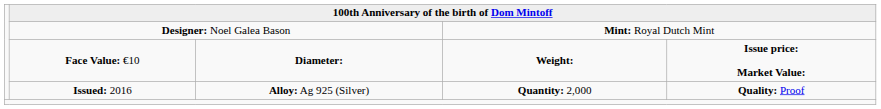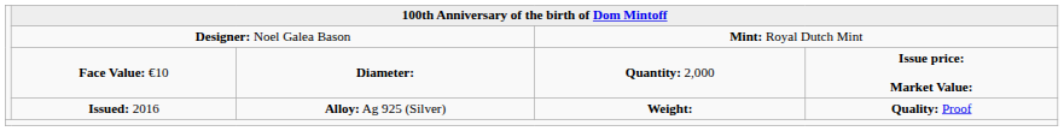Face Value: €10 | column 4: Weight: -> Quantity: 2,000
Issued: 2016 | column 4: Quantity: 2,000 -> Weight:
